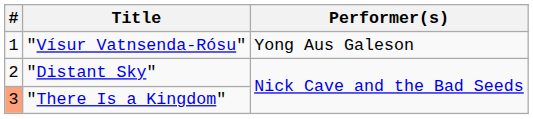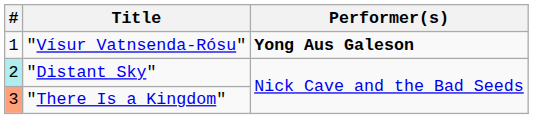"Vísur Vatnsenda-Rósu" | Performer(s): normal -> bold
"Distant Sky" | #: no background -> paleturquoise background
